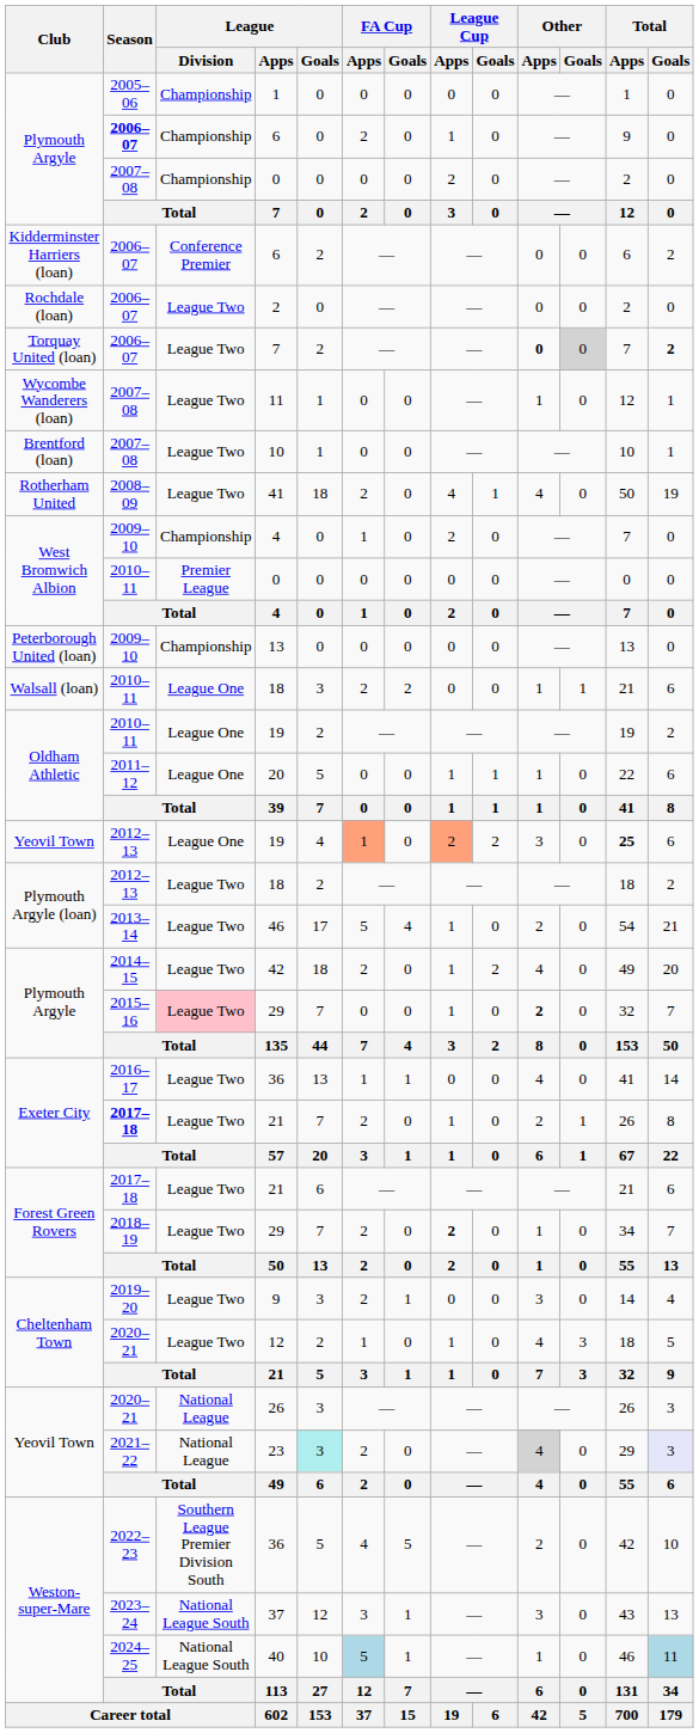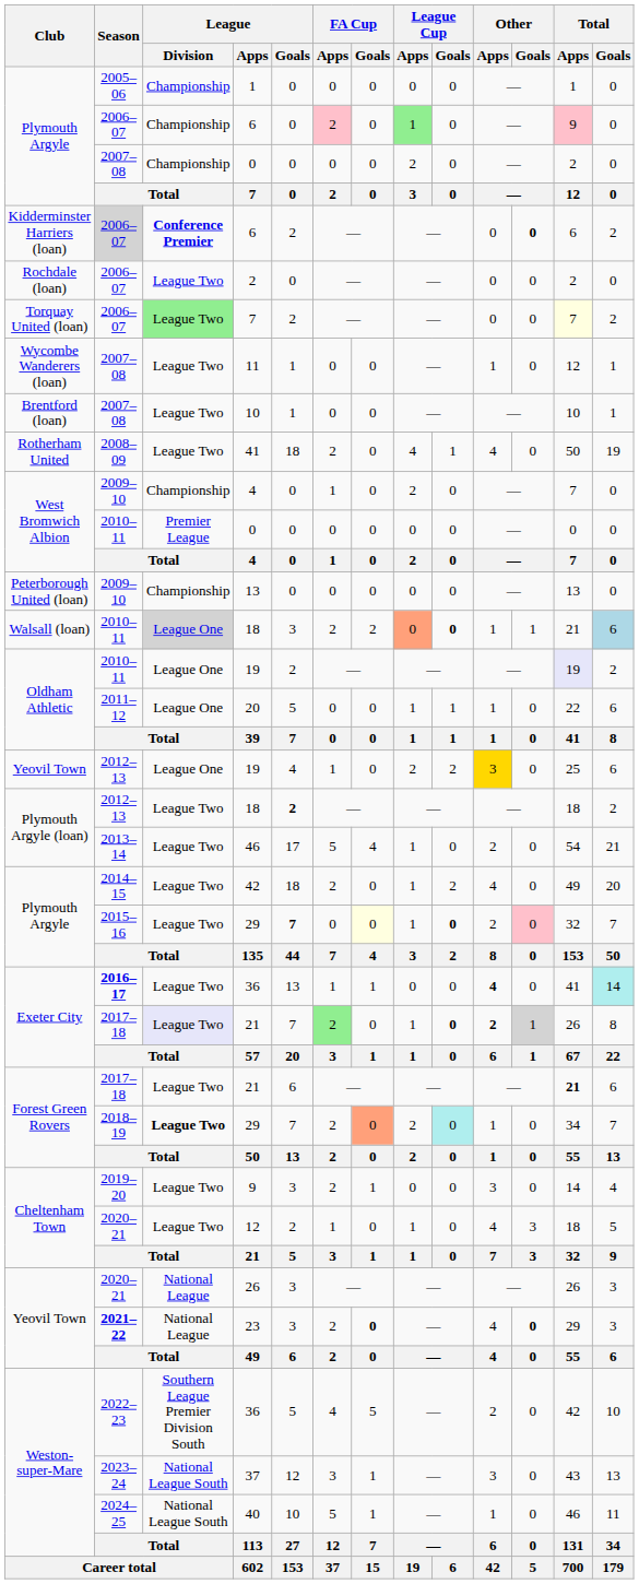Plymouth Argyle / 6 | Season: bold -> normal
Plymouth Argyle / 6 | FA Cup / Apps: no background -> pink background
Plymouth Argyle / 6 | League Cup / Apps: no background -> lightgreen background
Plymouth Argyle / 6 | Total / Apps: no background -> pink background
Kidderminster Harriers (loan) / 6 | Season: no background -> lightgrey background
Kidderminster Harriers (loan) / 6 | League / Division: normal -> bold
Kidderminster Harriers (loan) / 6 | Other / Goals: normal -> bold
Torquay United (loan) / 7 | League / Division: no background -> lightgreen background
Torquay United (loan) / 7 | Other / Apps: bold -> normal
Torquay United (loan) / 7 | Other / Goals: lightgrey background -> no background
Torquay United (loan) / 7 | Total / Apps: no background -> lightyellow background
Torquay United (loan) / 7 | Total / Goals: bold -> normal
Walsall (loan) / 18 | League / Division: no background -> lightgrey background
Walsall (loan) / 18 | League Cup / Apps: no background -> lightsalmon background
Walsall (loan) / 18 | League Cup / Goals: normal -> bold
Walsall (loan) / 18 | Total / Goals: no background -> lightblue background
Oldham Athletic / 19 | Total / Apps: no background -> lavender background
Yeovil Town / 19 | FA Cup / Apps: lightsalmon background -> no background
Yeovil Town / 19 | League Cup / Apps: lightsalmon background -> no background
Yeovil Town / 19 | Other / Apps: no background -> gold background
Yeovil Town / 19 | Total / Apps: bold -> normal
Plymouth Argyle (loan) / 18 | League / Goals: normal -> bold
Plymouth Argyle / 29 | League / Division: pink background -> no background
Plymouth Argyle / 29 | League / Goals: normal -> bold
Plymouth Argyle / 29 | FA Cup / Goals: no background -> lightyellow background
Plymouth Argyle / 29 | League Cup / Goals: normal -> bold
Plymouth Argyle / 29 | Other / Apps: bold -> normal
Plymouth Argyle / 29 | Other / Goals: no background -> pink background
Exeter City / 36 | Season: normal -> bold
Exeter City / 36 | Other / Apps: normal -> bold
Exeter City / 36 | Total / Goals: no background -> paleturquoise background
Exeter City / 21 | Season: bold -> normal
Exeter City / 21 | League / Division: no background -> lavender background
Exeter City / 21 | FA Cup / Apps: no background -> lightgreen background
Exeter City / 21 | League Cup / Goals: normal -> bold
Exeter City / 21 | Other / Apps: normal -> bold
Exeter City / 21 | Other / Goals: no background -> lightgrey background
Forest Green Rovers / 21 | Total / Apps: normal -> bold
Forest Green Rovers / 29 | League / Division: normal -> bold
Forest Green Rovers / 29 | FA Cup / Goals: no background -> lightsalmon background
Forest Green Rovers / 29 | League Cup / Apps: bold -> normal
Forest Green Rovers / 29 | League Cup / Goals: no background -> paleturquoise background
23 | Season: normal -> bold
23 | League / Goals: paleturquoise background -> no background
23 | FA Cup / Goals: normal -> bold
23 | Other / Apps: lightgrey background -> no background
23 | Other / Goals: normal -> bold
23 | Total / Goals: lavender background -> no background
40 | FA Cup / Apps: lightblue background -> no background
40 | Total / Goals: lightblue background -> no background
